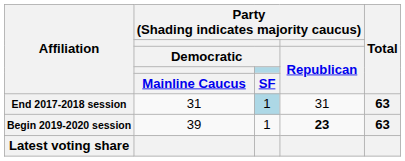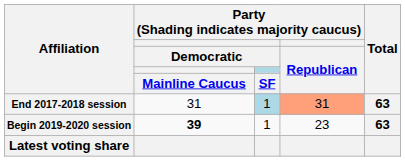End 2017-2018 session | Party (Shading indicates majority caucus) / Republican: no background -> lightsalmon background
Begin 2019-2020 session | column 2: normal -> bold
Begin 2019-2020 session | Party (Shading indicates majority caucus) / Republican: bold -> normal
